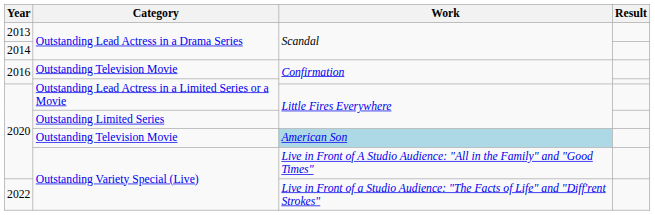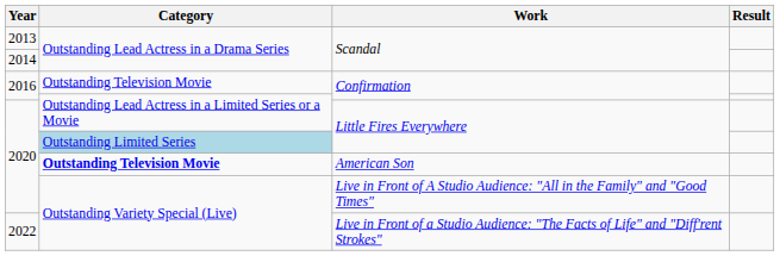Outstanding Limited Series / Little Fires Everywhere | Category: no background -> lightblue background
American Son | Category: normal -> bold
American Son | Work: lightblue background -> no background
